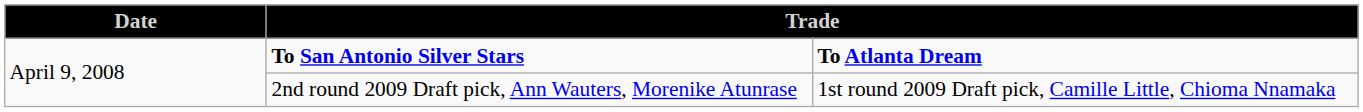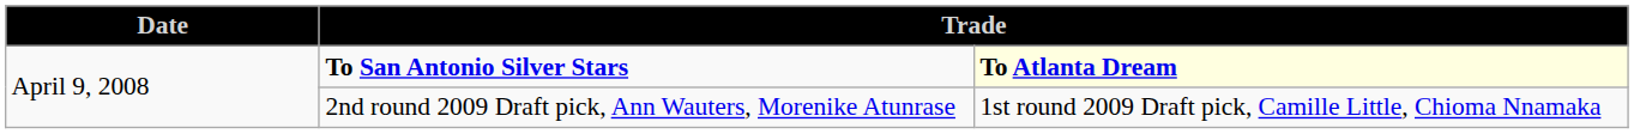To San Antonio Silver Stars | column 3: no background -> lightyellow background
